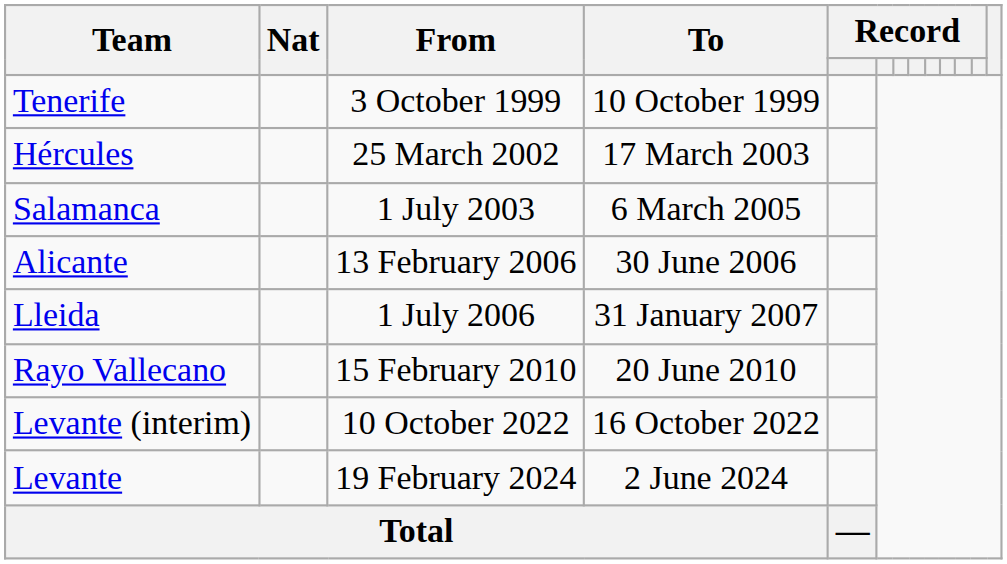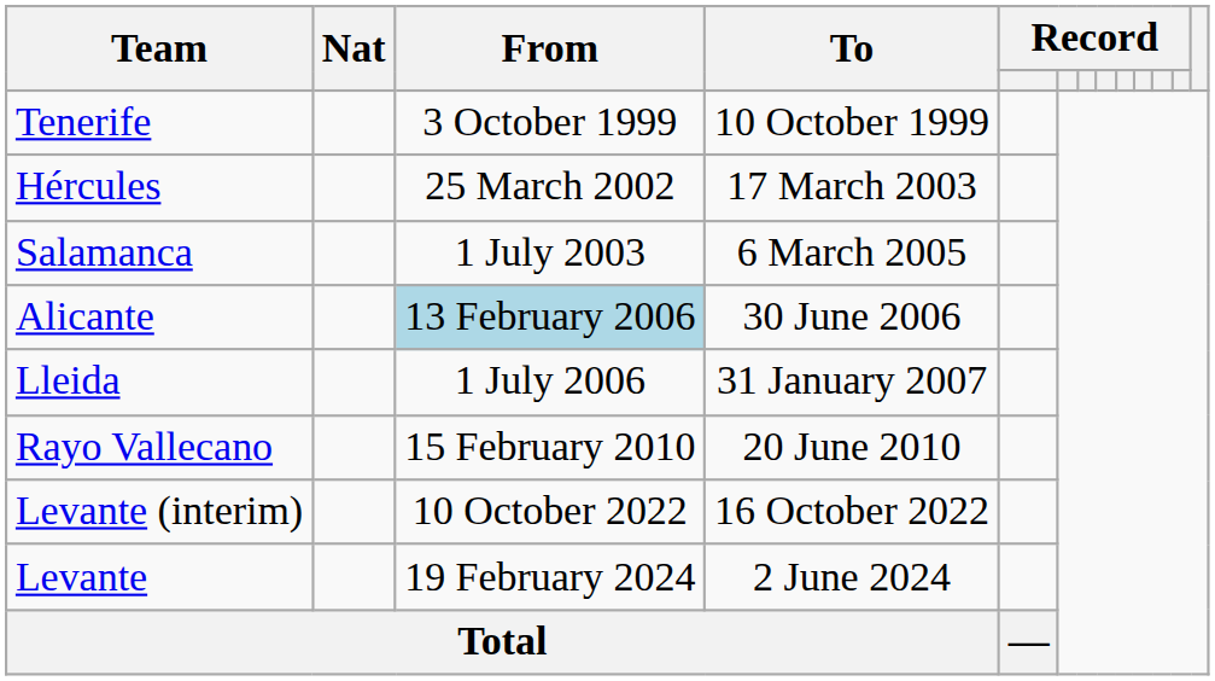Alicante | From: no background -> lightblue background
